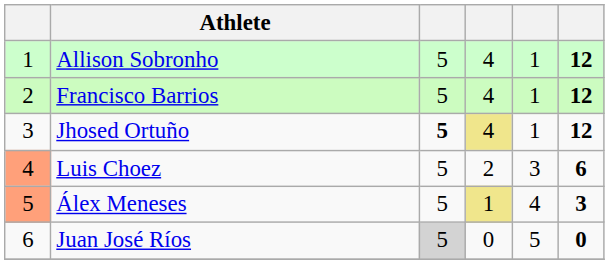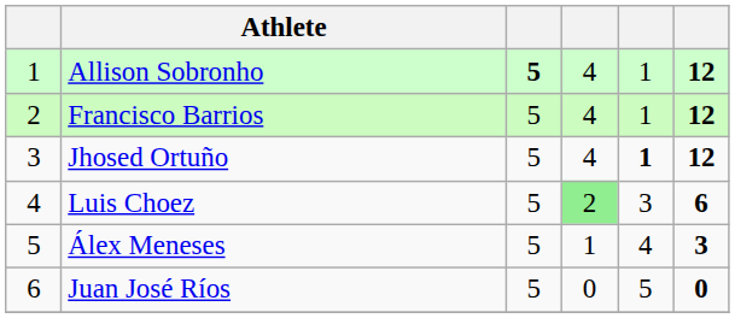Allison Sobronho | column 3: normal -> bold
Jhosed Ortuño | column 3: bold -> normal
Jhosed Ortuño | column 4: khaki background -> no background
Jhosed Ortuño | column 5: normal -> bold
Luis Choez | column 1: lightsalmon background -> no background
Luis Choez | column 4: no background -> lightgreen background
Álex Meneses | column 1: lightsalmon background -> no background
Álex Meneses | column 4: khaki background -> no background
Juan José Ríos | column 3: lightgrey background -> no background
